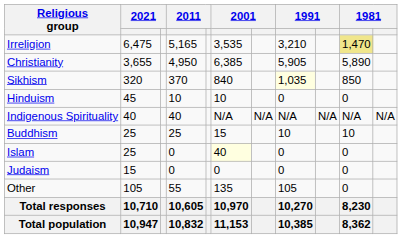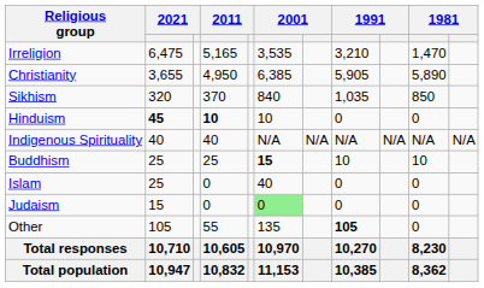Irreligion | column 10: khaki background -> no background
Sikhism | column 8: lightyellow background -> no background
Hinduism | column 2: normal -> bold
Hinduism | column 4: normal -> bold
Buddhism | column 6: normal -> bold
Islam | column 6: lightyellow background -> no background
Judaism | column 6: no background -> lightgreen background
Other | column 8: normal -> bold
